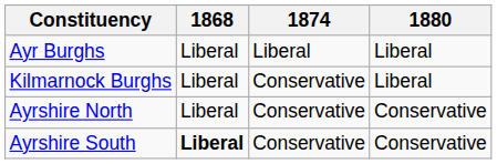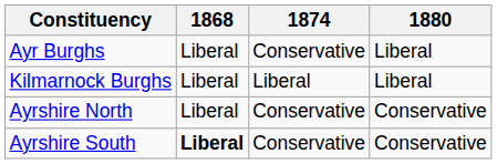Ayr Burghs | 1874: Liberal -> Conservative
Kilmarnock Burghs | 1874: Conservative -> Liberal
